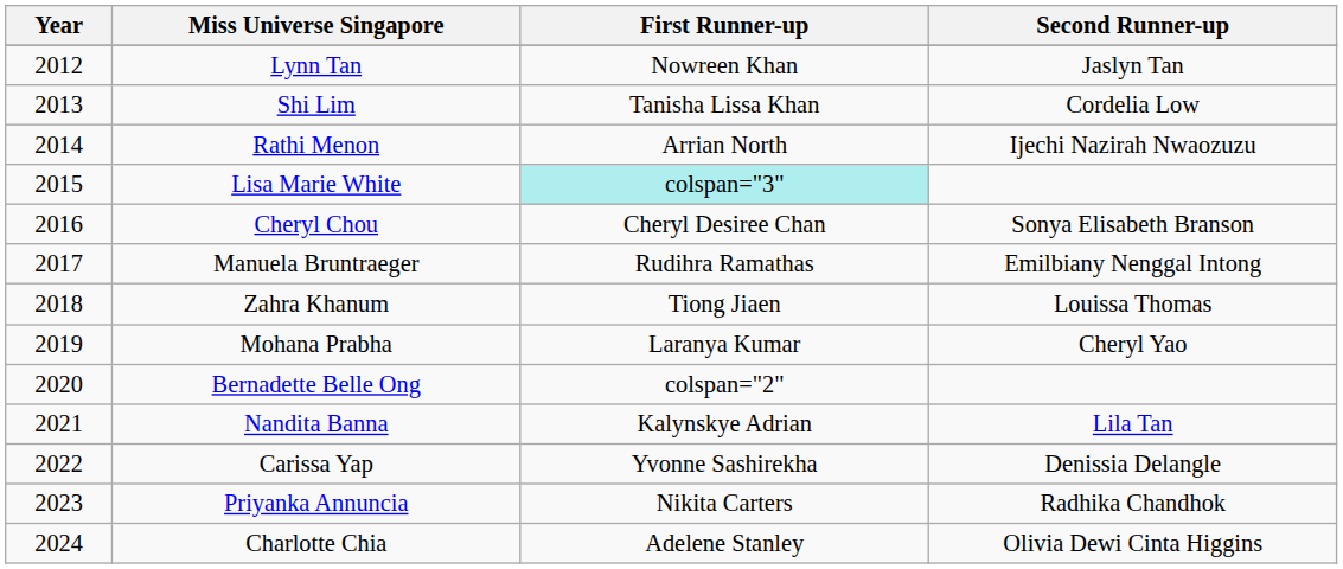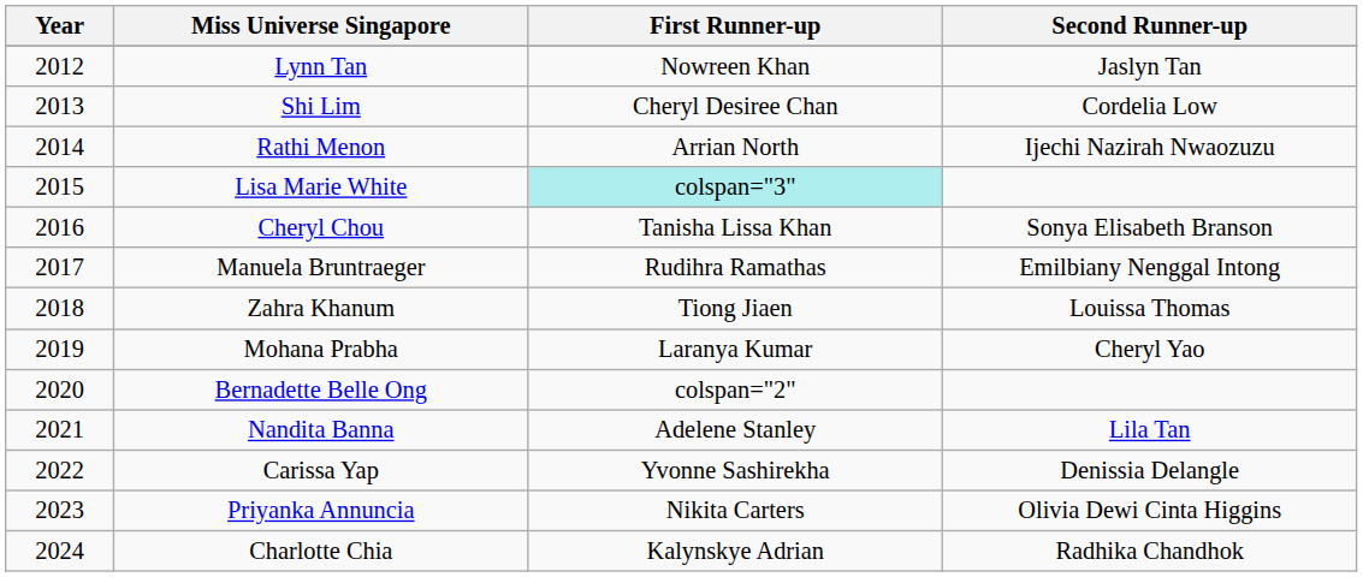Shi Lim | First Runner-up: Tanisha Lissa Khan -> Cheryl Desiree Chan
Cheryl Chou | First Runner-up: Cheryl Desiree Chan -> Tanisha Lissa Khan
Nandita Banna | First Runner-up: Kalynskye Adrian -> Adelene Stanley
Priyanka Annuncia | Second Runner-up: Radhika Chandhok -> Olivia Dewi Cinta Higgins
Charlotte Chia | First Runner-up: Adelene Stanley -> Kalynskye Adrian
Charlotte Chia | Second Runner-up: Olivia Dewi Cinta Higgins -> Radhika Chandhok
